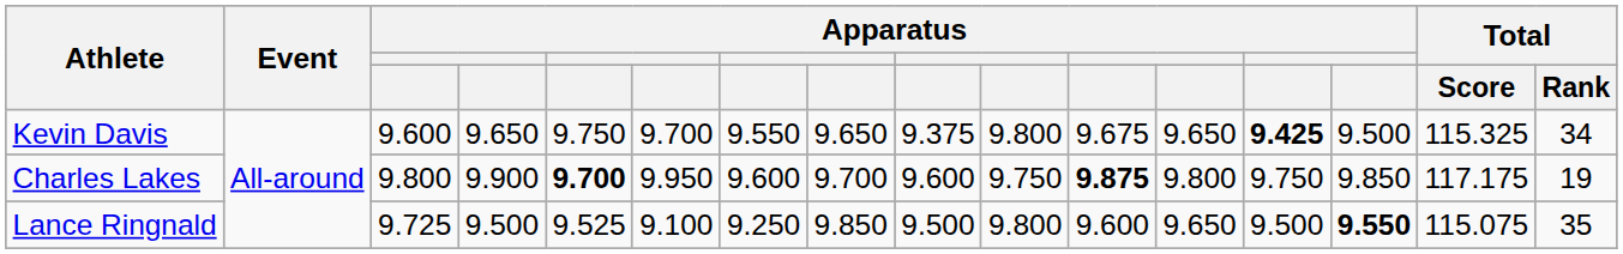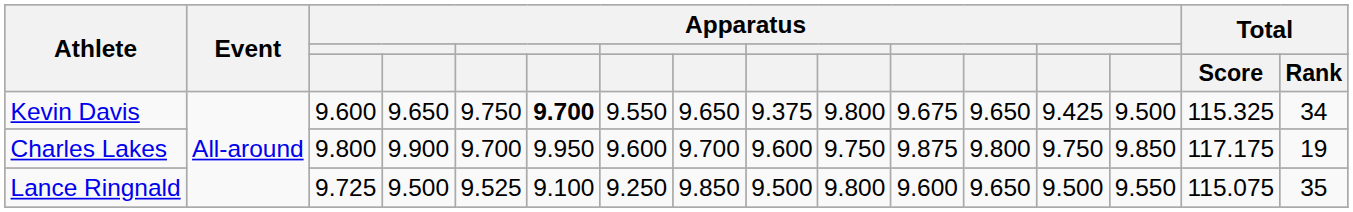row 4 | column 6: normal -> bold
row 4 | column 13: bold -> normal
row 5 | column 5: bold -> normal
row 5 | column 11: bold -> normal
row 6 | column 14: bold -> normal
